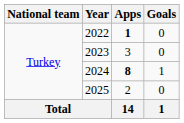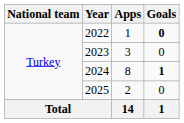2022 | Apps: bold -> normal
2022 | Goals: normal -> bold
2024 | Apps: bold -> normal
2024 | Goals: normal -> bold
